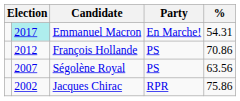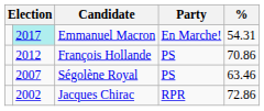Ségolène Royal | %: 63.56 -> 63.46
Jacques Chirac | %: 75.86 -> 72.86
